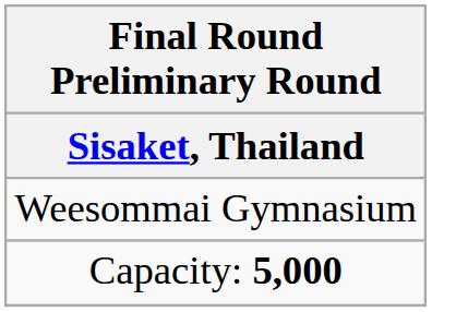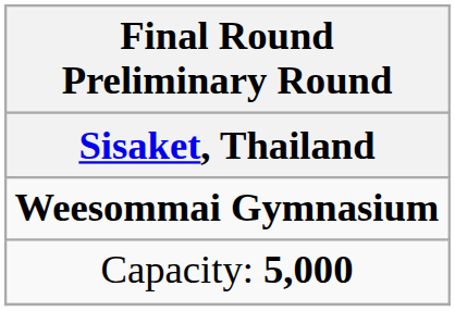row 3 | column 1: normal -> bold
